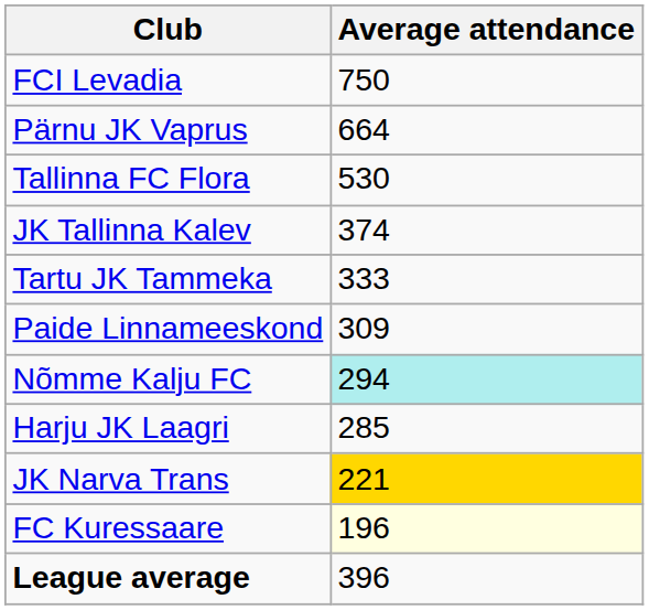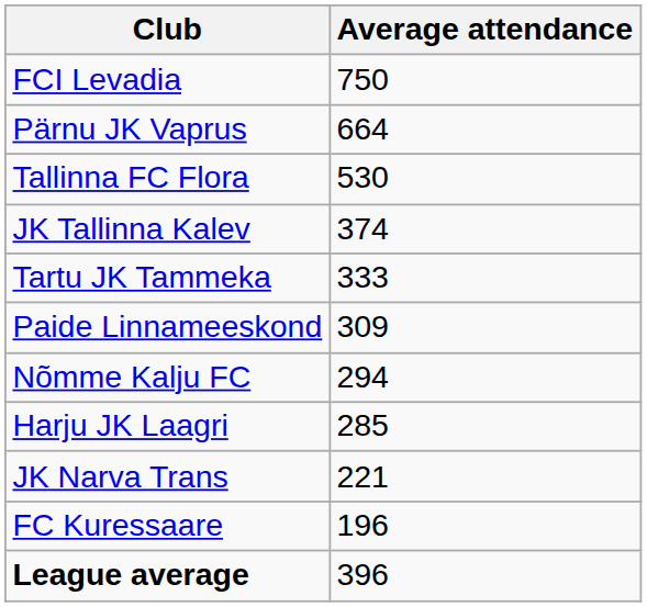Nõmme Kalju FC | Average attendance: paleturquoise background -> no background
JK Narva Trans | Average attendance: gold background -> no background
FC Kuressaare | Average attendance: lightyellow background -> no background
